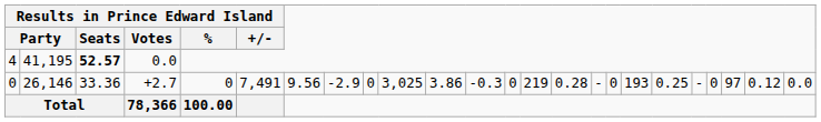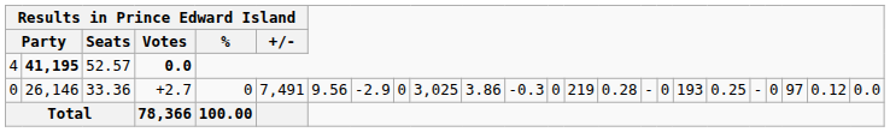4 | column 2: normal -> bold
4 | Results in Prince Edward Island / Seats: bold -> normal
4 | Results in Prince Edward Island / Votes: normal -> bold
